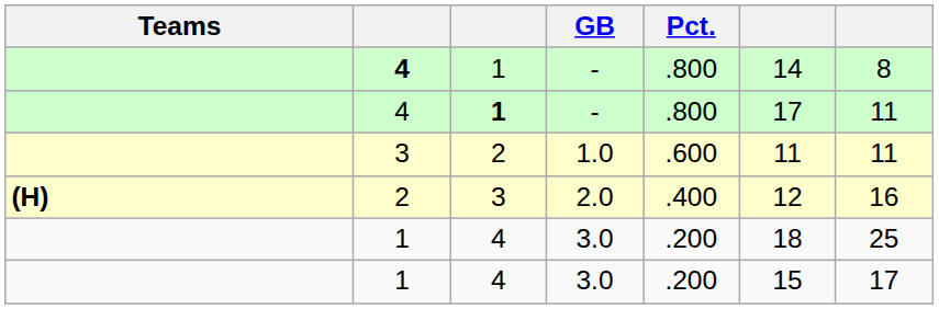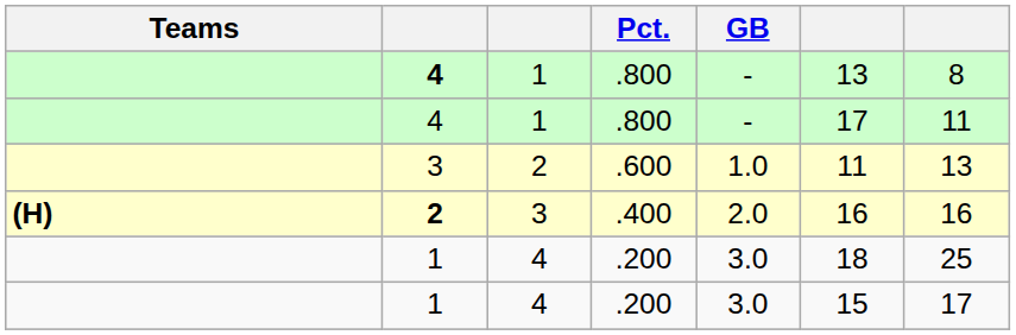columns swapped: Pct. <-> GB
row 2 | column 6: 14 -> 13
row 3 | column 3: bold -> normal
row 4 | column 7: 11 -> 13
row 5 | column 2: normal -> bold
row 5 | column 6: 12 -> 16
